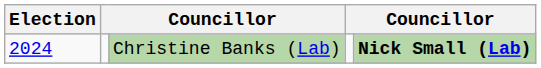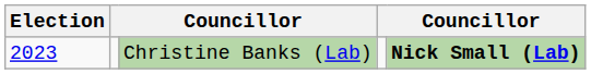Christine Banks (Lab) | Election: 2024 -> 2023
